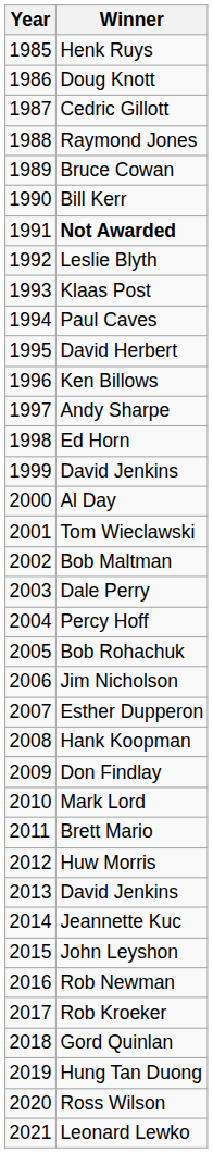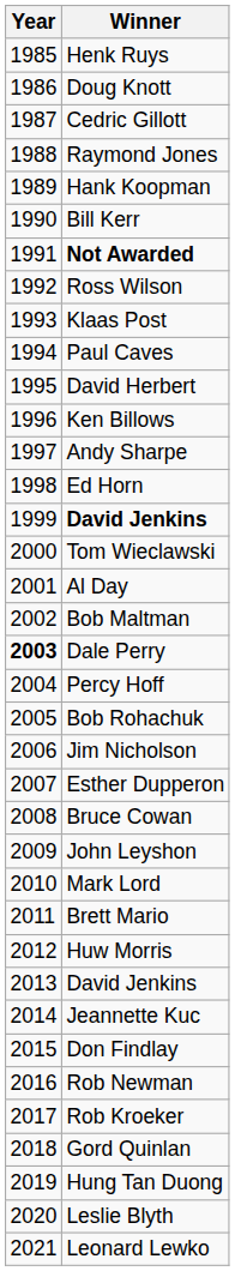row 6 | Winner: Bruce Cowan -> Hank Koopman
row 9 | Winner: Leslie Blyth -> Ross Wilson
row 16 | Winner: normal -> bold
row 17 | Winner: Al Day -> Tom Wieclawski
row 18 | Winner: Tom Wieclawski -> Al Day
row 20 | Year: normal -> bold
row 25 | Winner: Hank Koopman -> Bruce Cowan
row 26 | Winner: Don Findlay -> John Leyshon
row 32 | Winner: John Leyshon -> Don Findlay
row 37 | Winner: Ross Wilson -> Leslie Blyth
